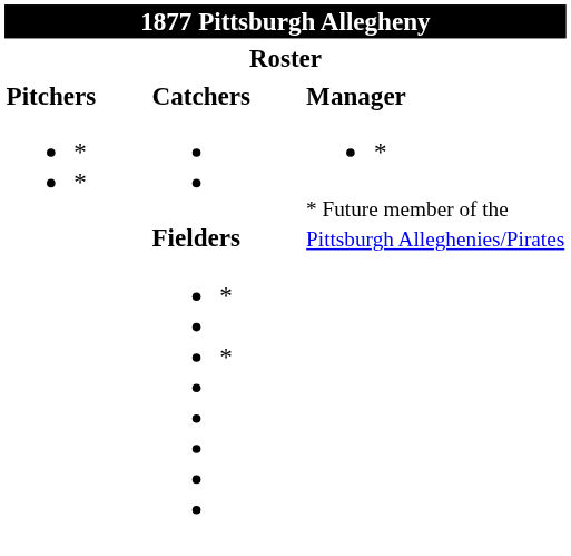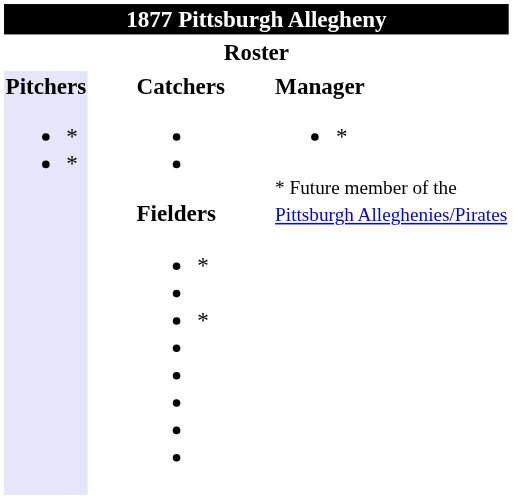Pitchers * * | column 1: no background -> lavender background
